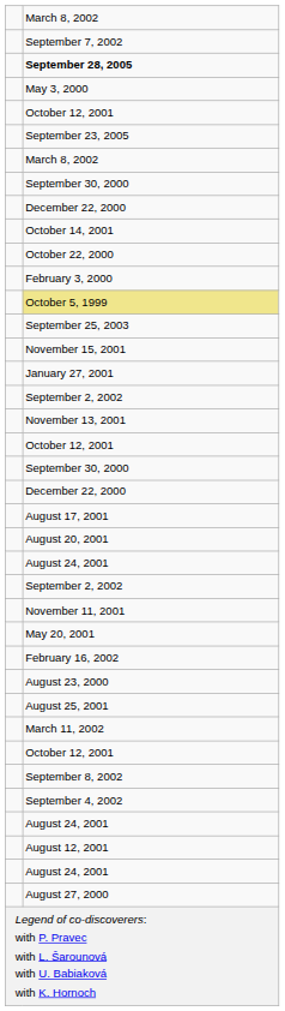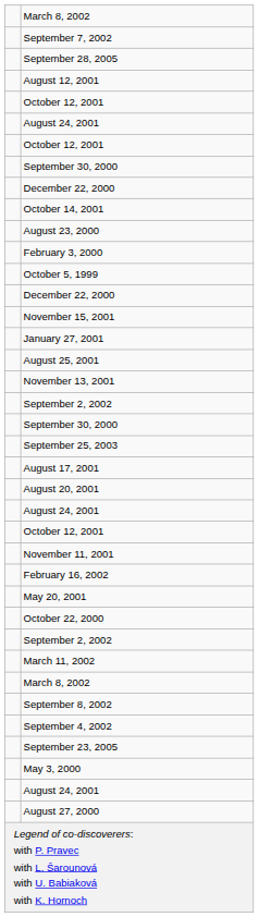row 3 | column 2: bold -> normal
row 4 | column 2: May 3, 2000 -> August 12, 2001
row 6 | column 2: September 23, 2005 -> August 24, 2001
row 7 | column 2: March 8, 2002 -> October 12, 2001
row 11 | column 2: October 22, 2000 -> August 23, 2000
row 13 | column 2: khaki background -> no background
row 14 | column 2: September 25, 2003 -> December 22, 2000
row 17 | column 2: September 2, 2002 -> August 25, 2001
row 19 | column 2: October 12, 2001 -> September 2, 2002
row 21 | column 2: December 22, 2000 -> September 25, 2003
row 25 | column 2: September 2, 2002 -> October 12, 2001
row 27 | column 2: May 20, 2001 -> February 16, 2002
row 28 | column 2: February 16, 2002 -> May 20, 2001
row 29 | column 2: August 23, 2000 -> October 22, 2000
row 30 | column 2: August 25, 2001 -> September 2, 2002
row 32 | column 2: October 12, 2001 -> March 8, 2002
row 35 | column 2: August 24, 2001 -> September 23, 2005
row 36 | column 2: August 12, 2001 -> May 3, 2000
